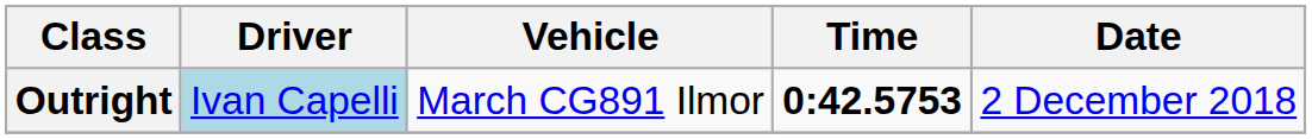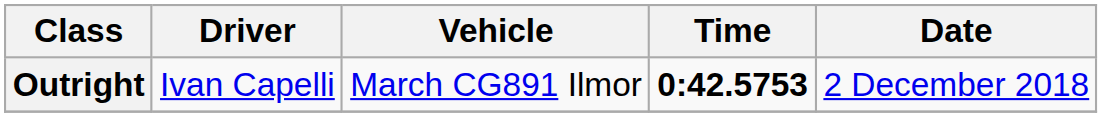Outright | Driver: lightblue background -> no background
